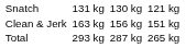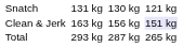Clean & Jerk | column 4: no background -> lavender background
